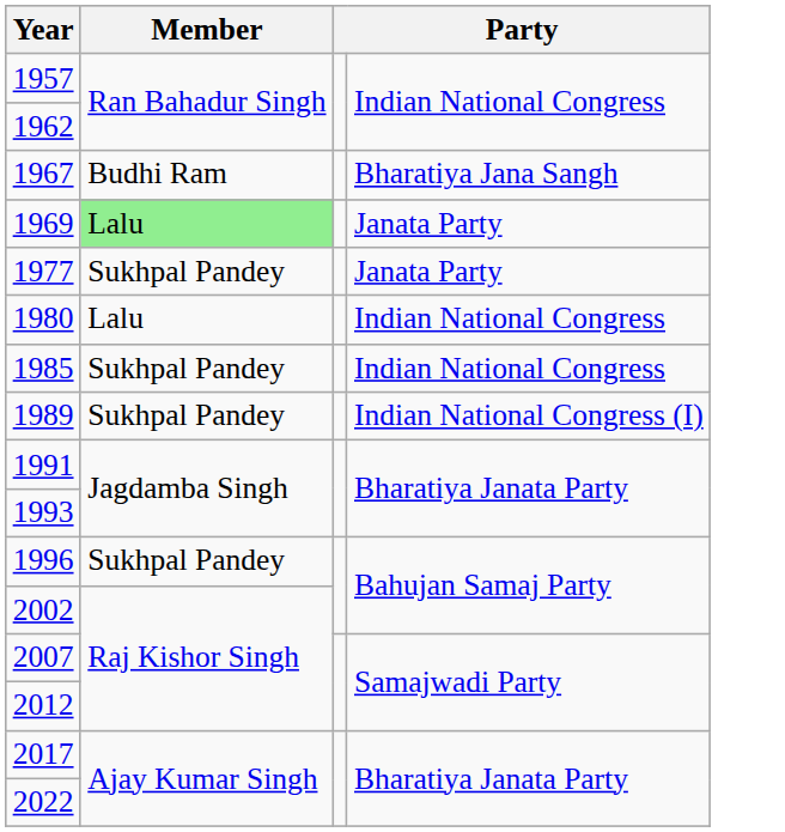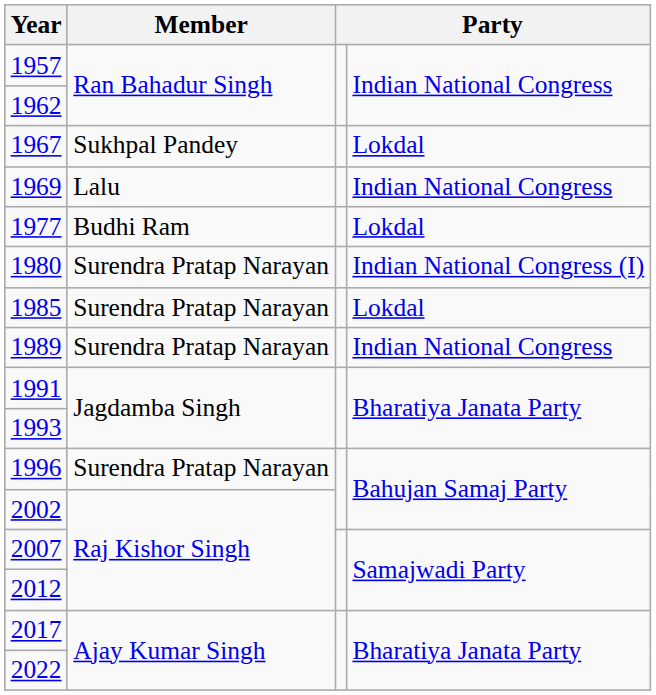1967 | Member: Budhi Ram -> Sukhpal Pandey
1967 | column 4: Bharatiya Jana Sangh -> Lokdal
1969 | Member: lightgreen background -> no background
1969 | column 4: Janata Party -> Indian National Congress
1977 | Member: Sukhpal Pandey -> Budhi Ram
1977 | column 4: Janata Party -> Lokdal
1980 | Member: Lalu -> Surendra Pratap Narayan
1980 | column 4: Indian National Congress -> Indian National Congress (I)
1985 | Member: Sukhpal Pandey -> Surendra Pratap Narayan
1985 | column 4: Indian National Congress -> Lokdal
1989 | Member: Sukhpal Pandey -> Surendra Pratap Narayan
1989 | column 4: Indian National Congress (I) -> Indian National Congress
1996 | Member: Sukhpal Pandey -> Surendra Pratap Narayan
